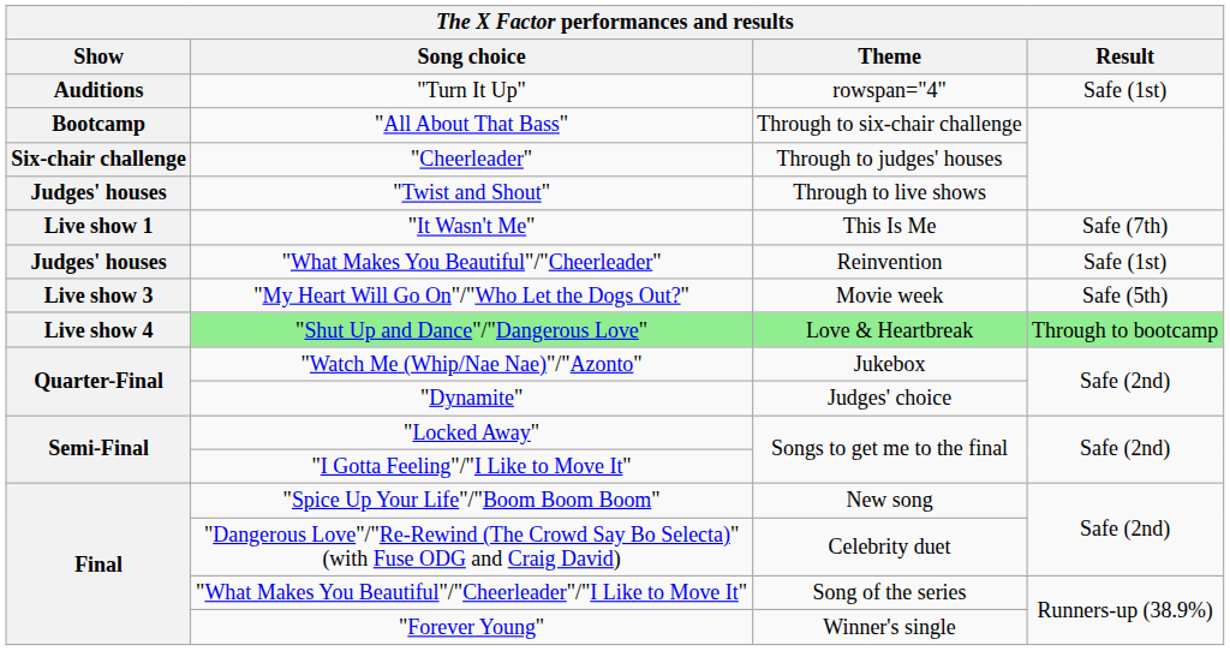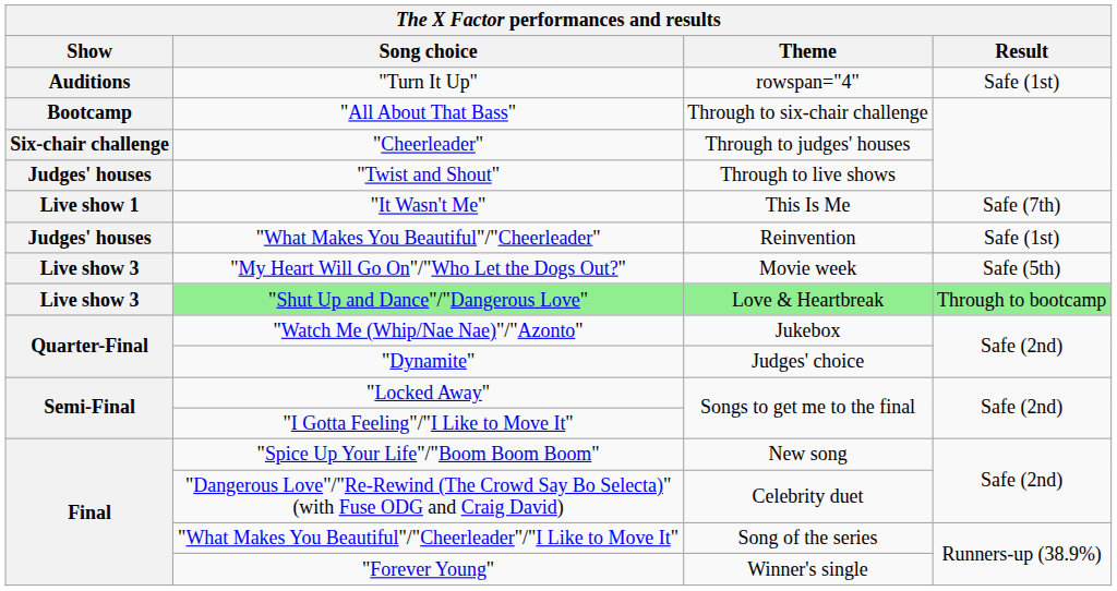"Shut Up and Dance"/"Dangerous Love" | Show: Live show 4 -> Live show 3
